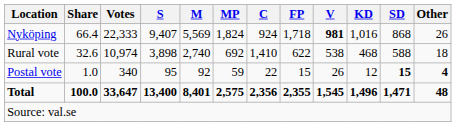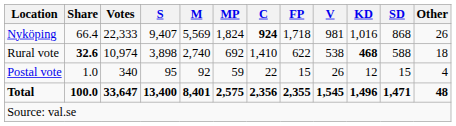Nyköping | C: normal -> bold
Nyköping | V: bold -> normal
Rural vote | Share: normal -> bold
Rural vote | KD: normal -> bold
Postal vote | SD: bold -> normal
Postal vote | Other: bold -> normal
